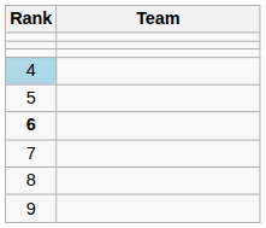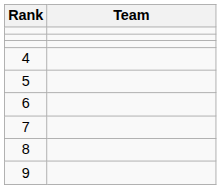row 5 | Rank: lightblue background -> no background
row 7 | Rank: bold -> normal
